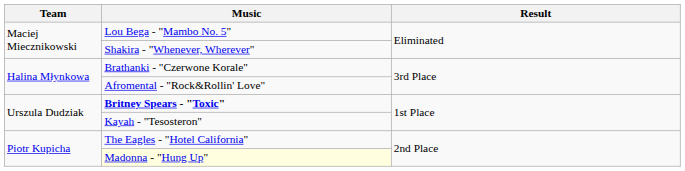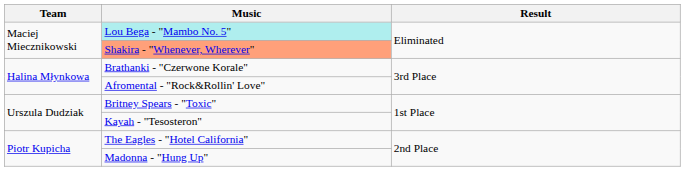Lou Bega - "Mambo No. 5" | Music: no background -> paleturquoise background
Shakira - "Whenever, Wherever" | Music: no background -> lightsalmon background
Britney Spears - "Toxic" | Music: bold -> normal
Madonna - "Hung Up" | Music: lightyellow background -> no background
